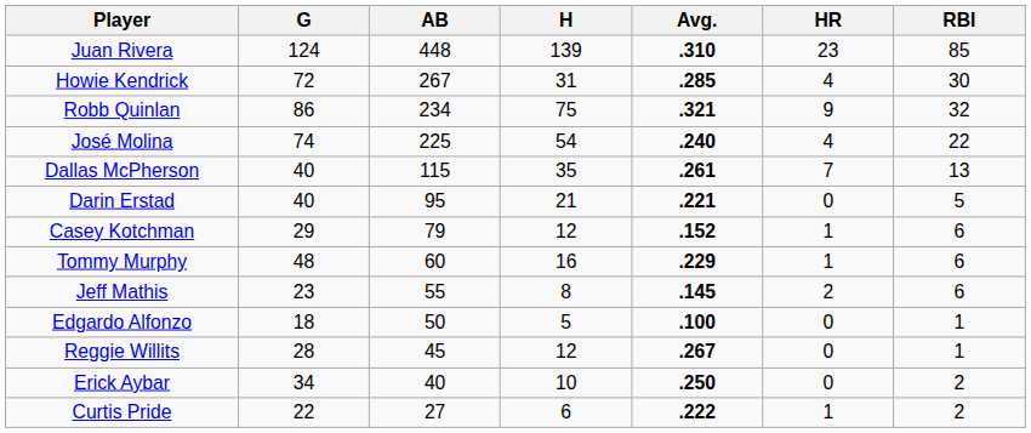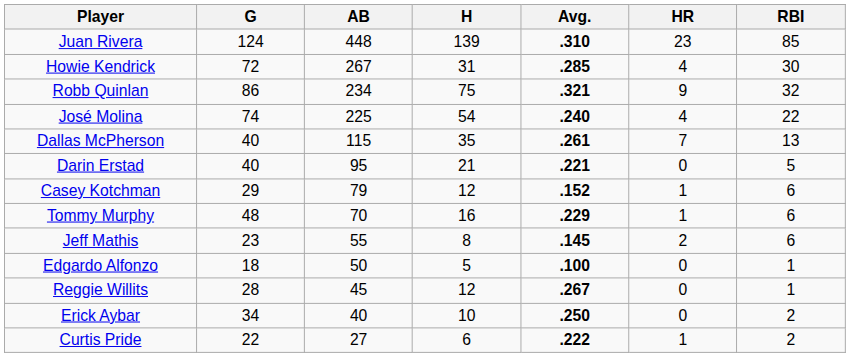Tommy Murphy | AB: 60 -> 70
